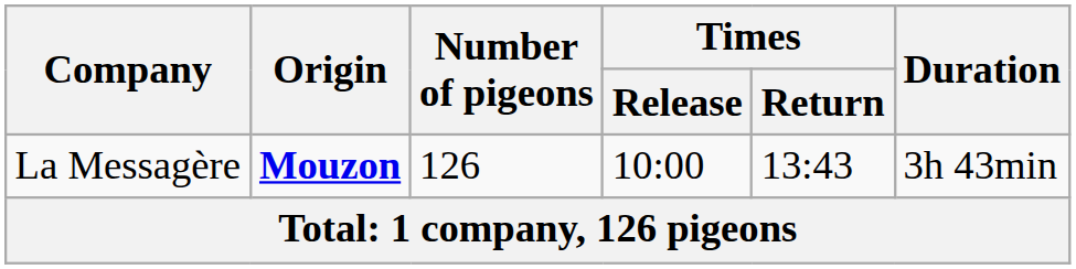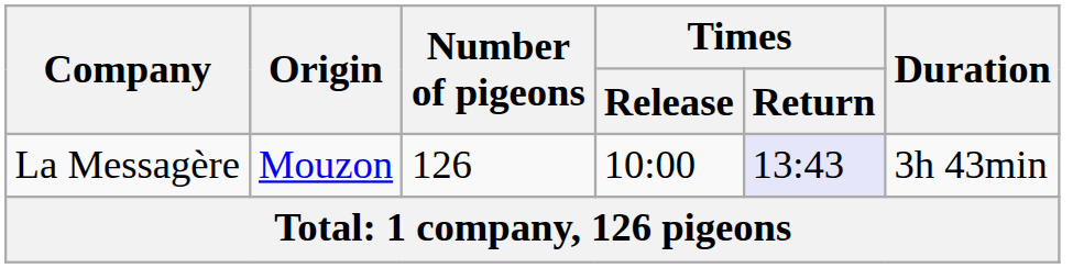La Messagère | Origin: bold -> normal
La Messagère | Times / Return: no background -> lavender background
